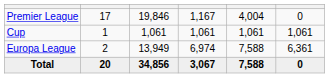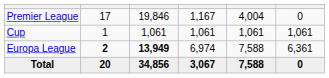Europa League | column 2: normal -> bold
Europa League | column 3: normal -> bold
